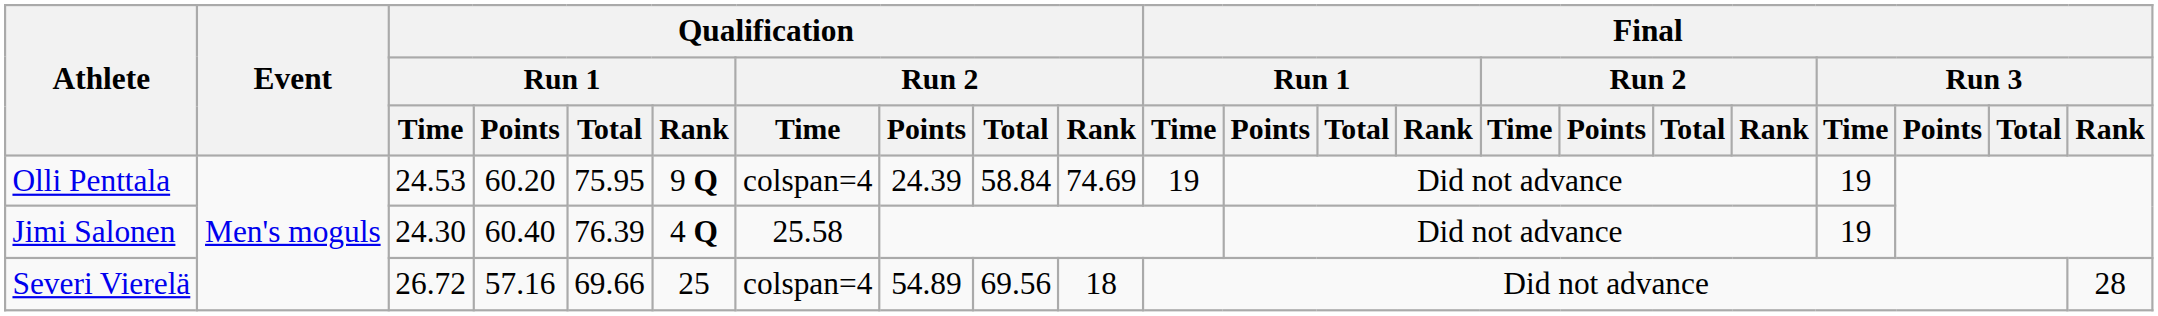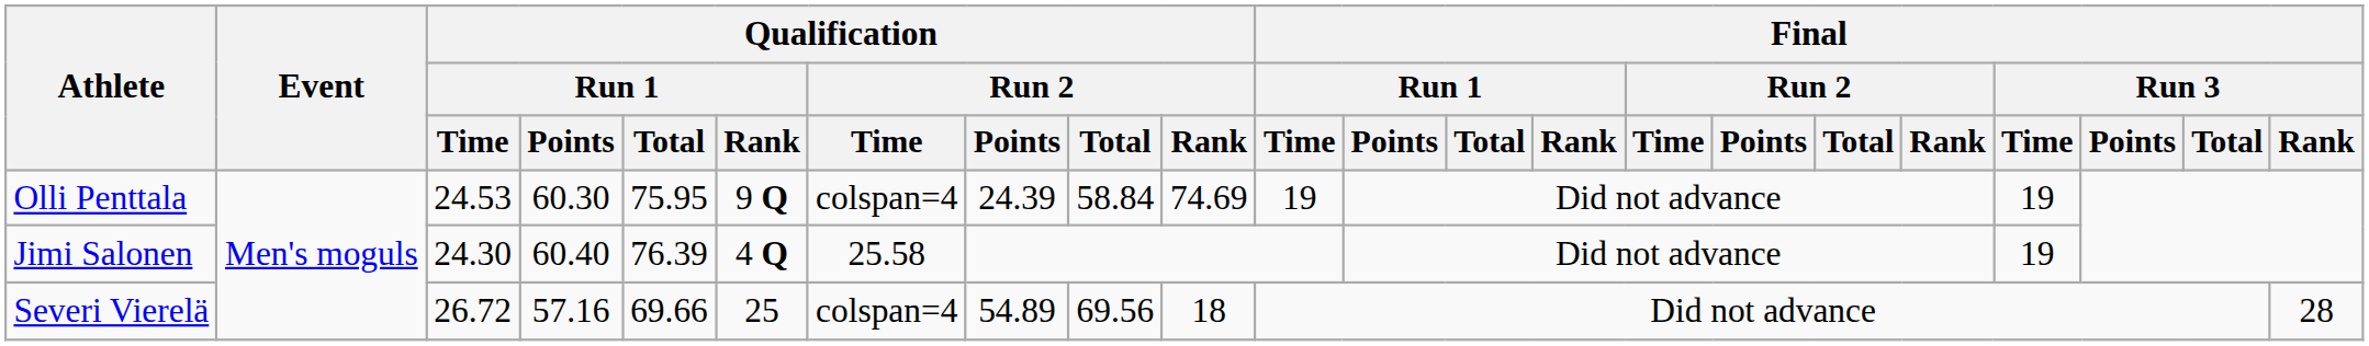Olli Penttala | Qualification / Run 1 / Points: 60.20 -> 60.30
